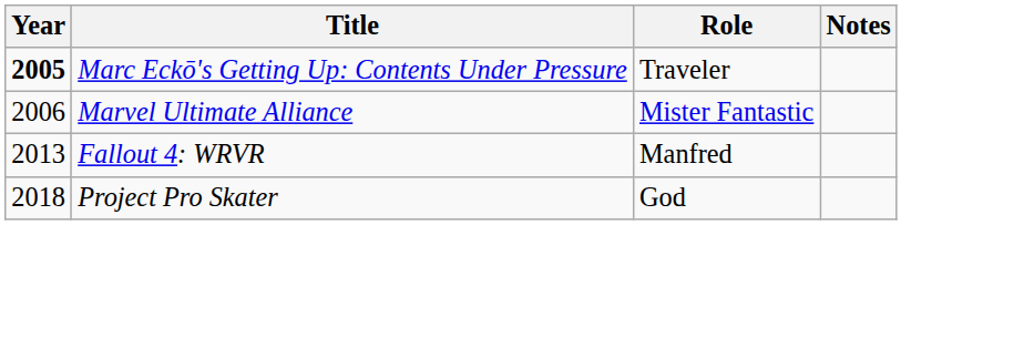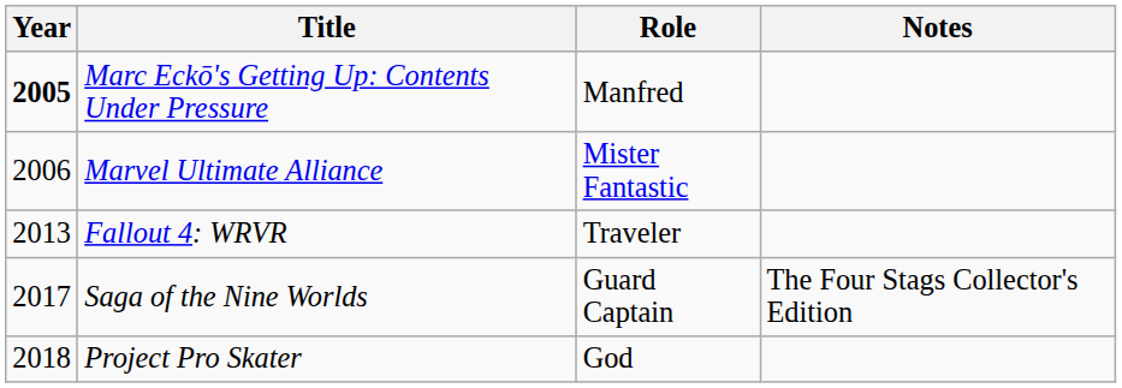Marc Eckō's Getting Up: Contents Under Pressure | Role: Traveler -> Manfred
Fallout 4: WRVR | Role: Manfred -> Traveler
+ row: 2017 | Saga of the Nine Worlds | Guard Captain | The Four Stags Collector's Edition
